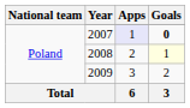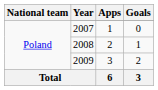2007 | Apps: lavender background -> no background
2007 | Goals: bold -> normal
2008 | Goals: lightyellow background -> no background
